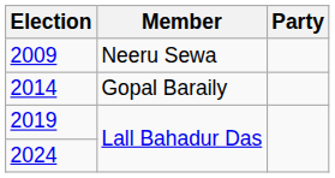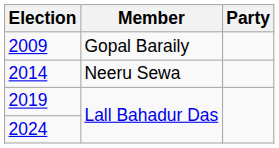2009 | Member: Neeru Sewa -> Gopal Baraily
2014 | Member: Gopal Baraily -> Neeru Sewa
